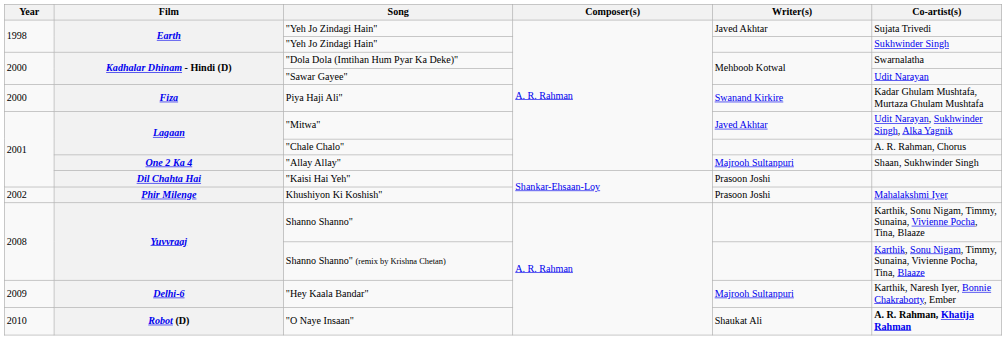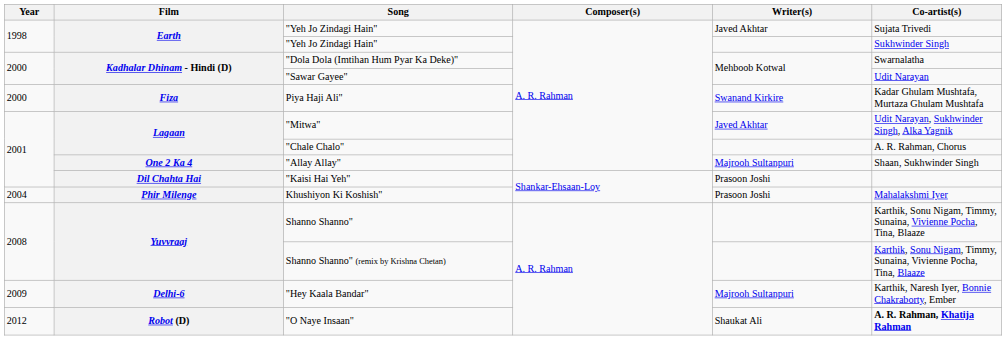Khushiyon Ki Koshish" | Year: 2002 -> 2004
"O Naye Insaan" | Year: 2010 -> 2012
